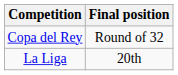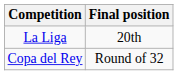rows swapped: La Liga <-> Copa del Rey
